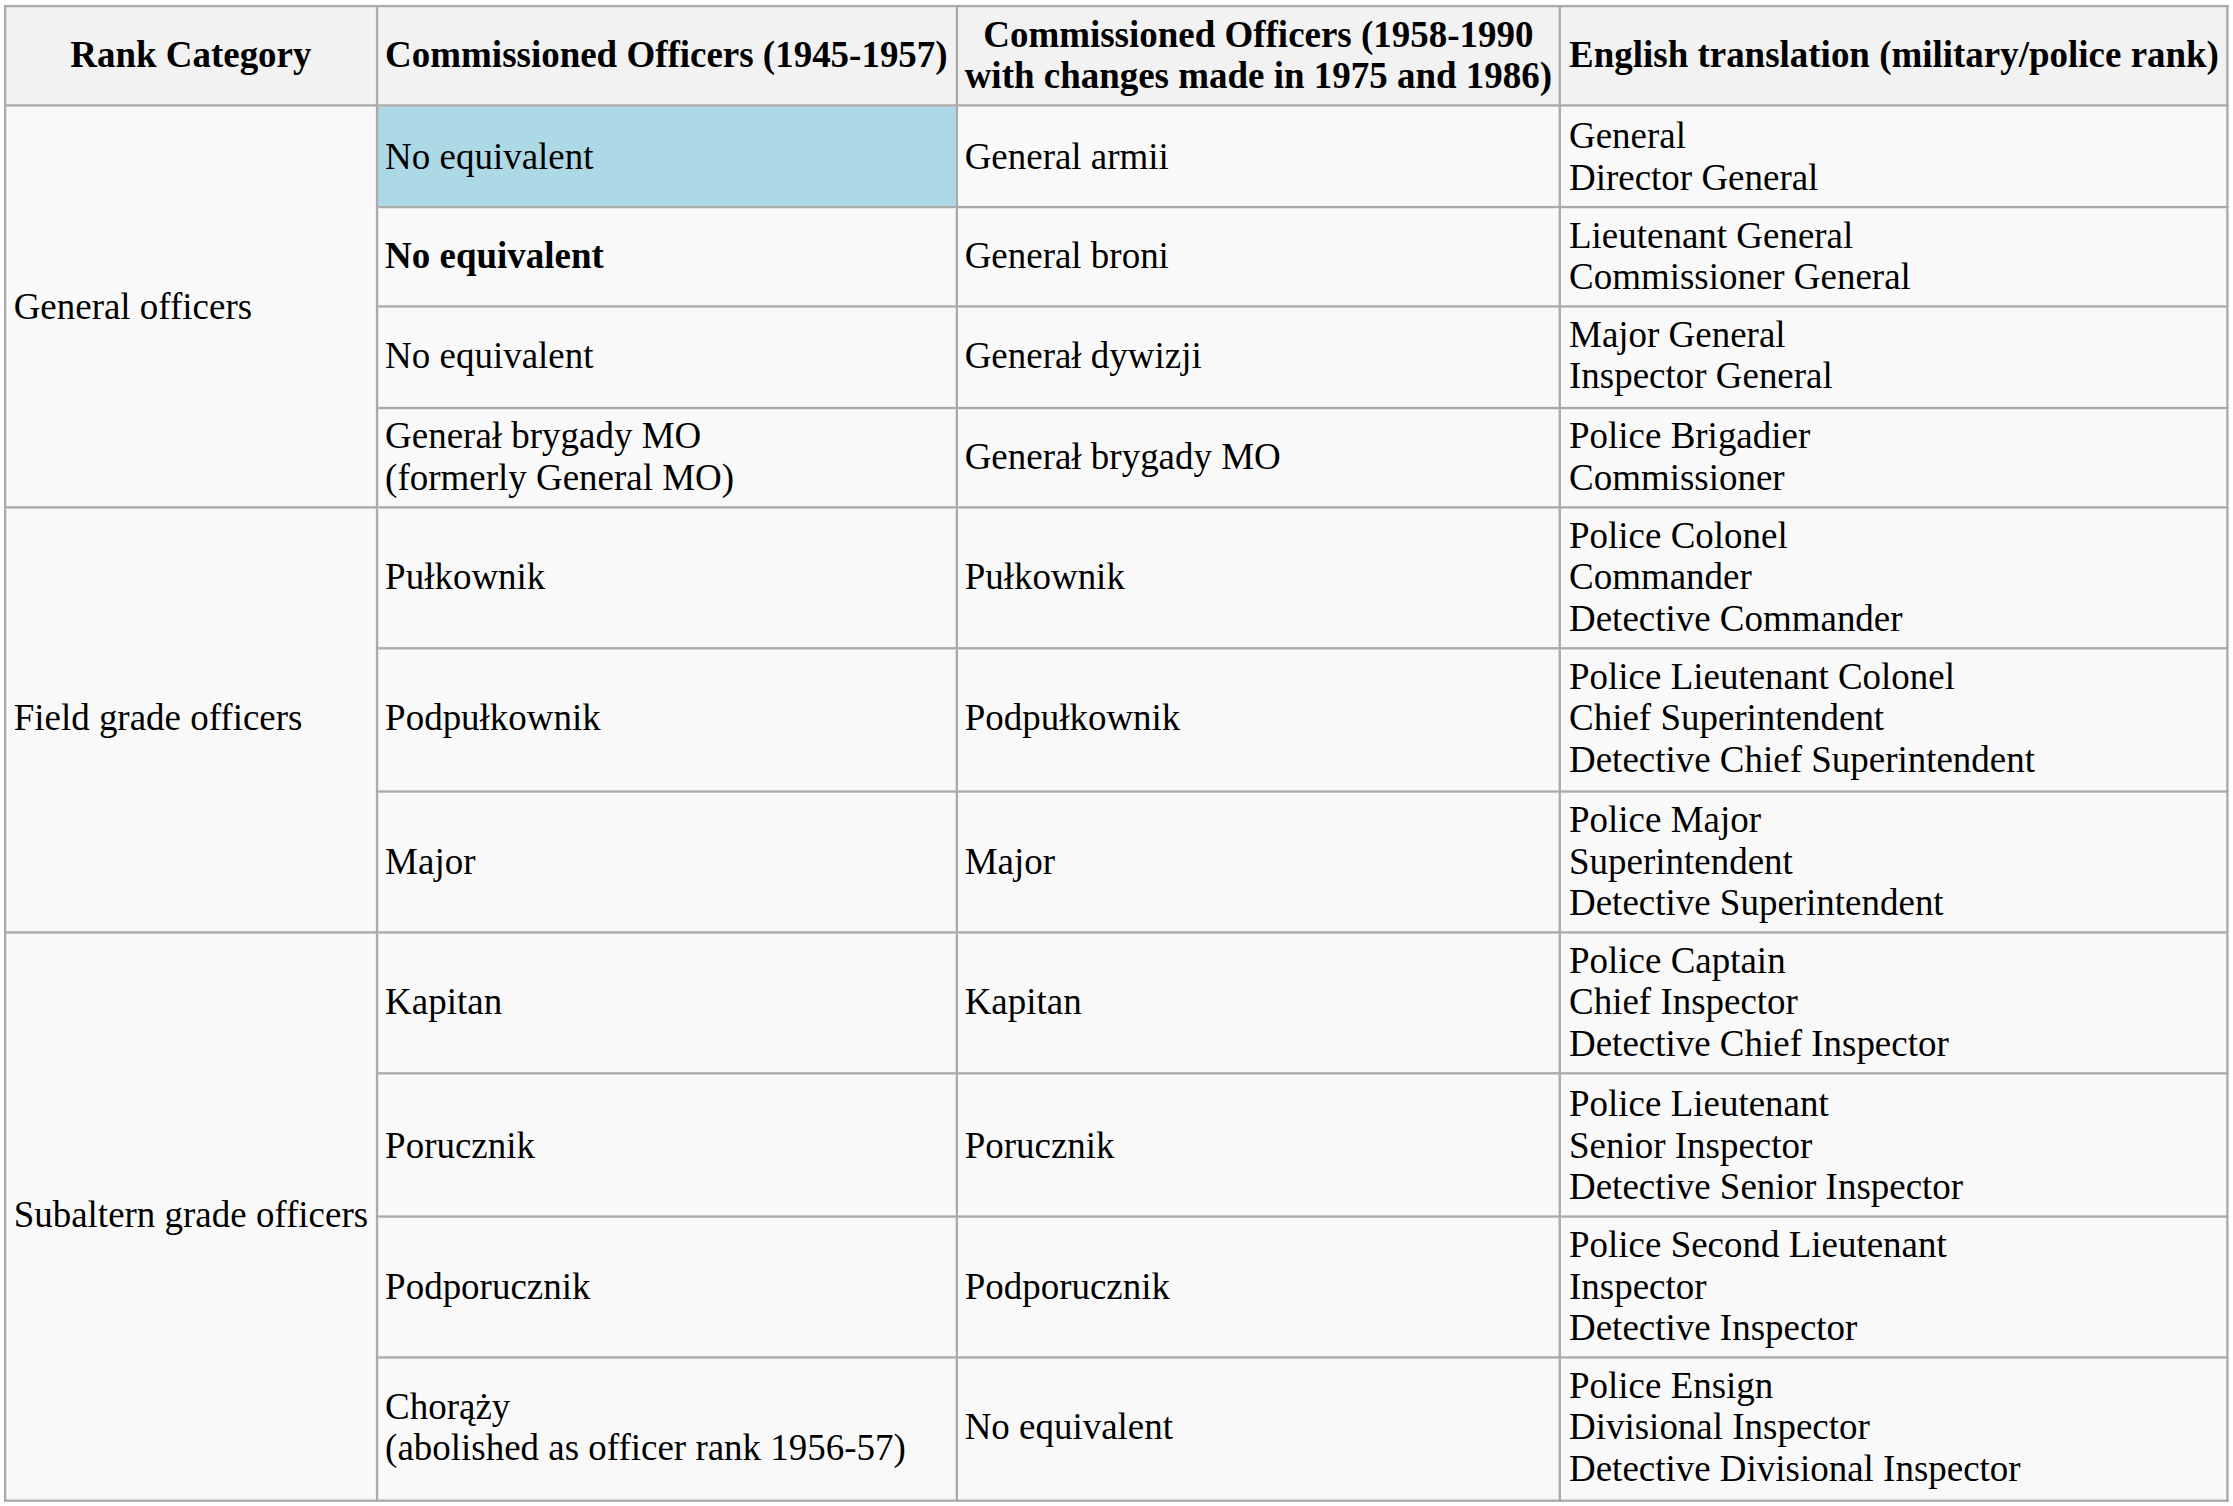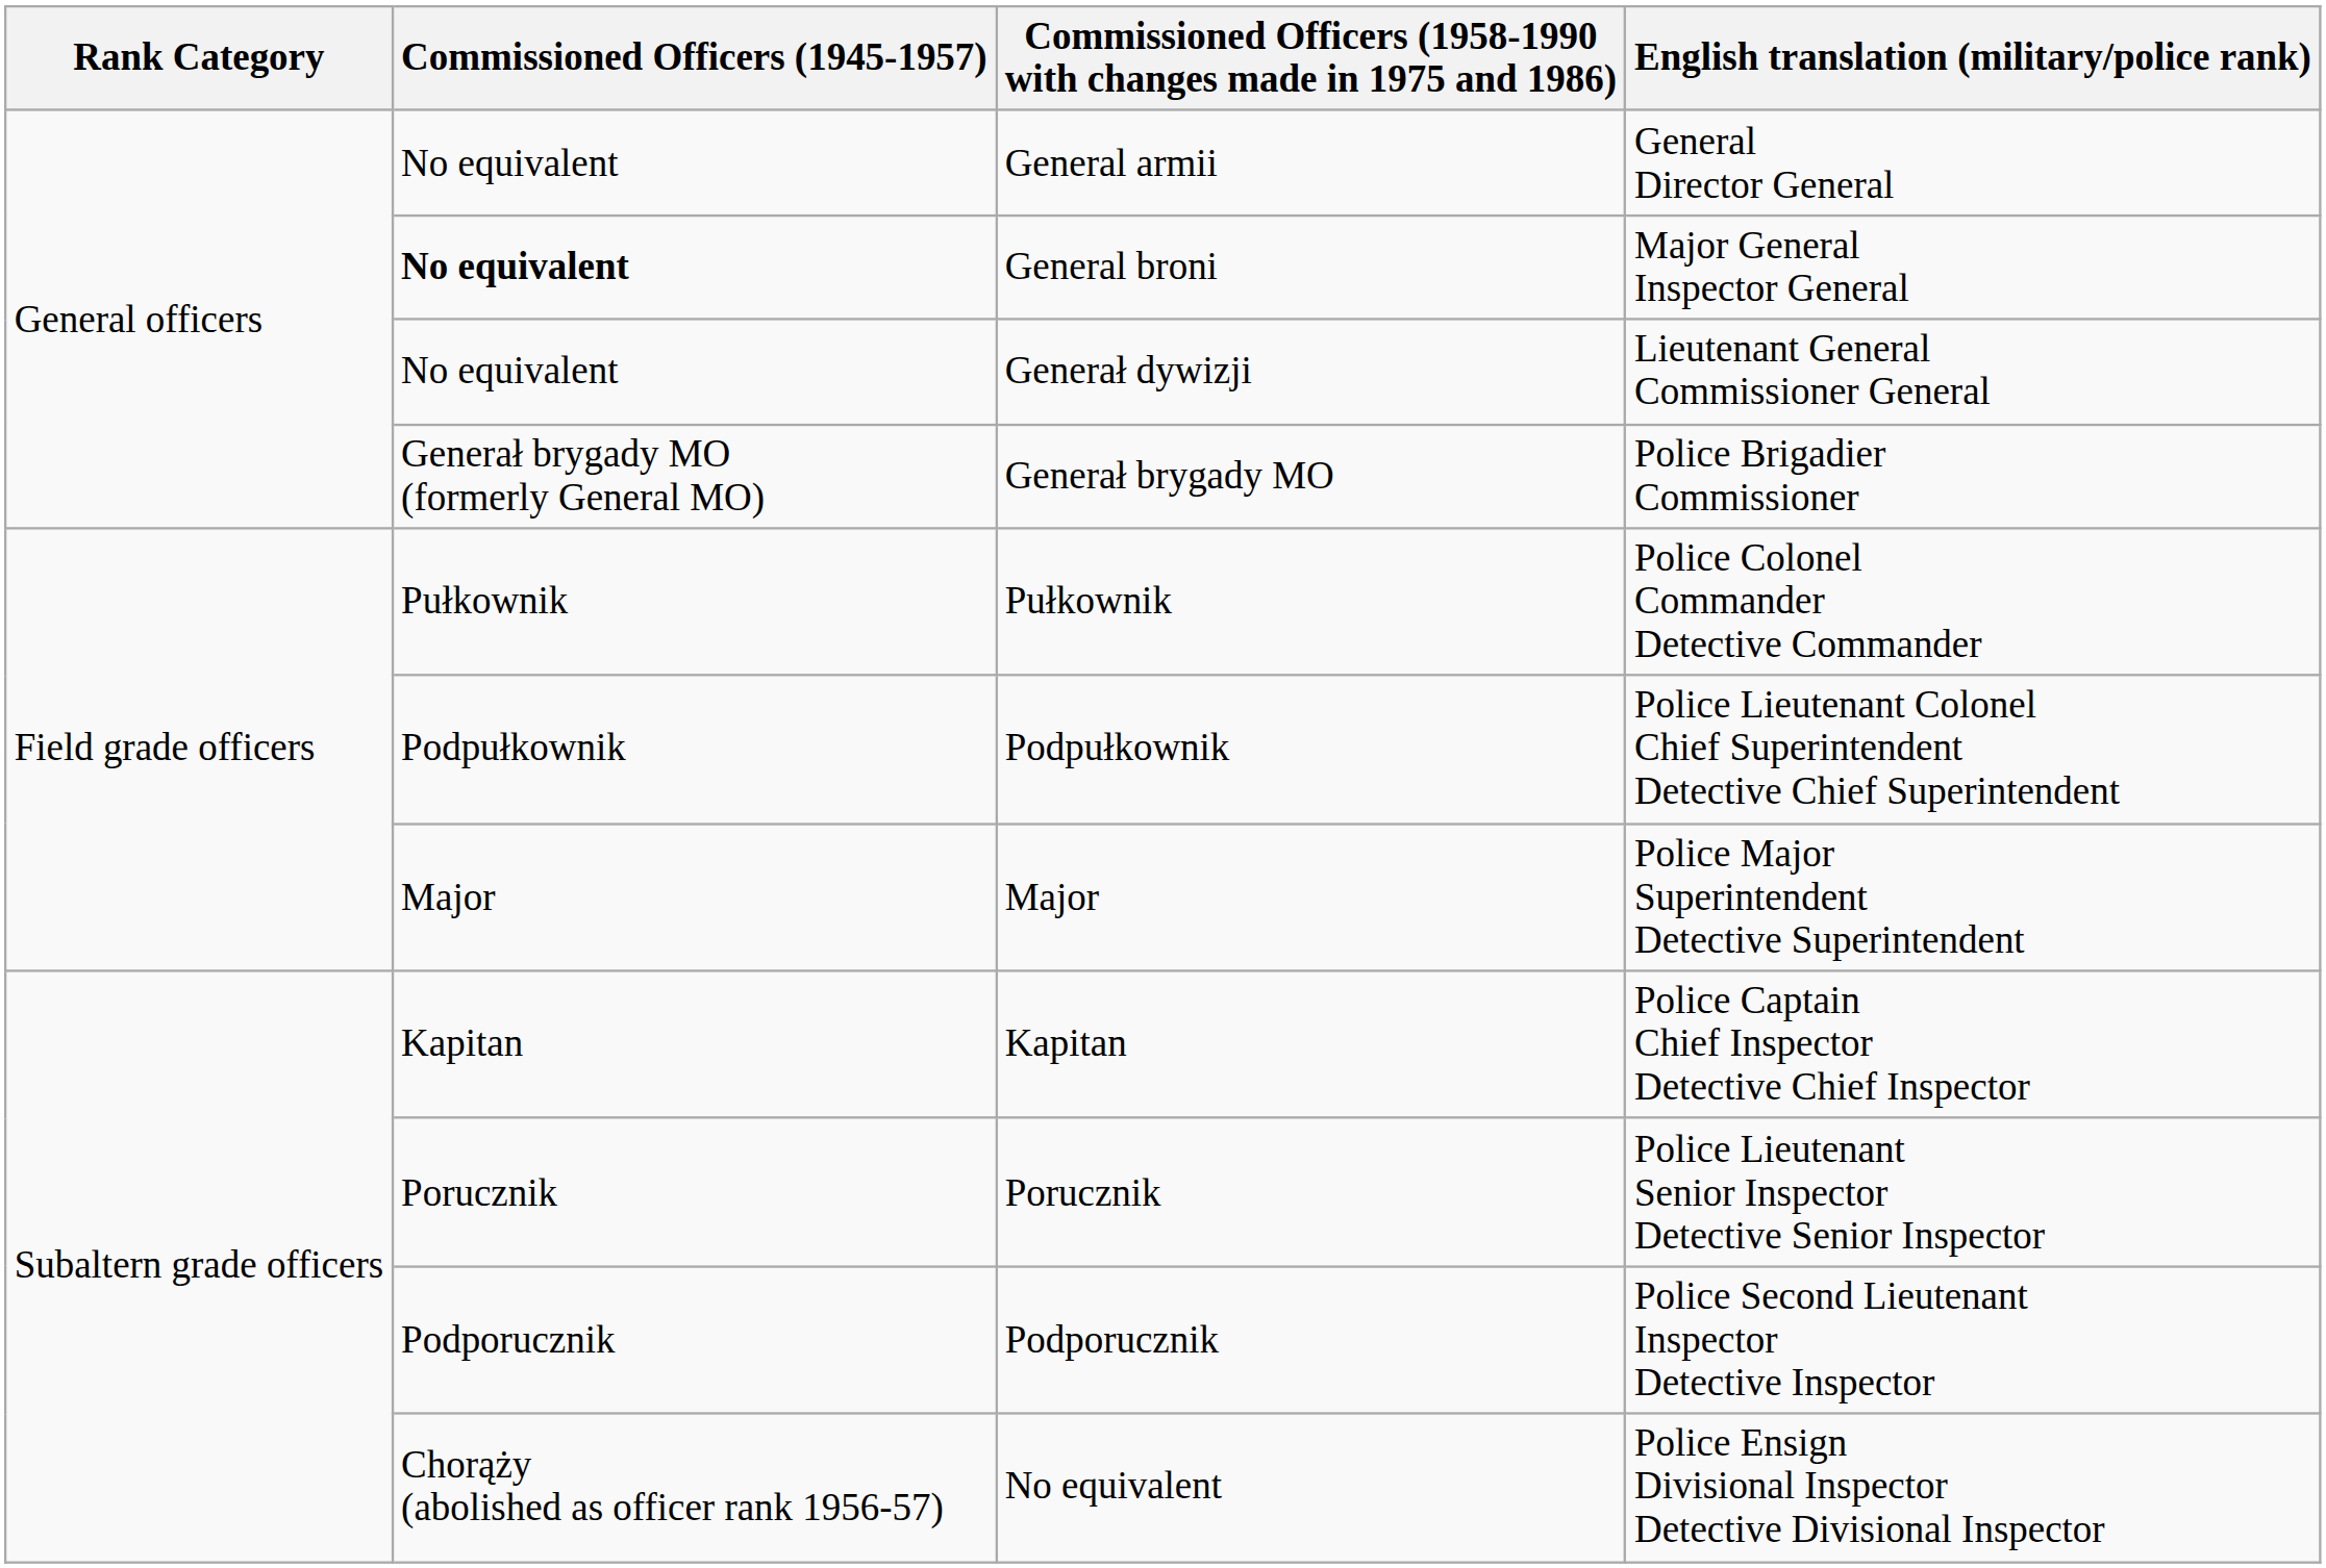General armii | Commissioned Officers (1945-1957): lightblue background -> no background
General broni | English translation (military/police rank): Lieutenant General Commissioner General -> Major General Inspector General
Generał dywizji | English translation (military/police rank): Major General Inspector General -> Lieutenant General Commissioner General
